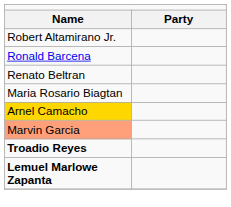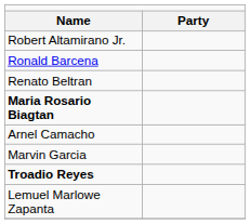Maria Rosario Biagtan | column 1: normal -> bold
Arnel Camacho | column 1: gold background -> no background
Marvin Garcia | column 1: lightsalmon background -> no background
Lemuel Marlowe Zapanta | column 1: bold -> normal
